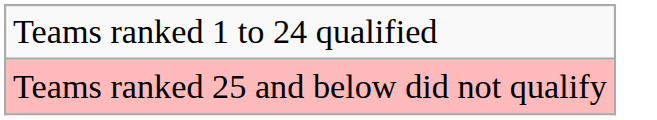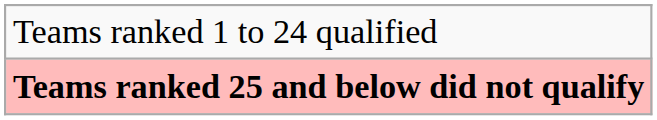row 2 | column 1: normal -> bold
